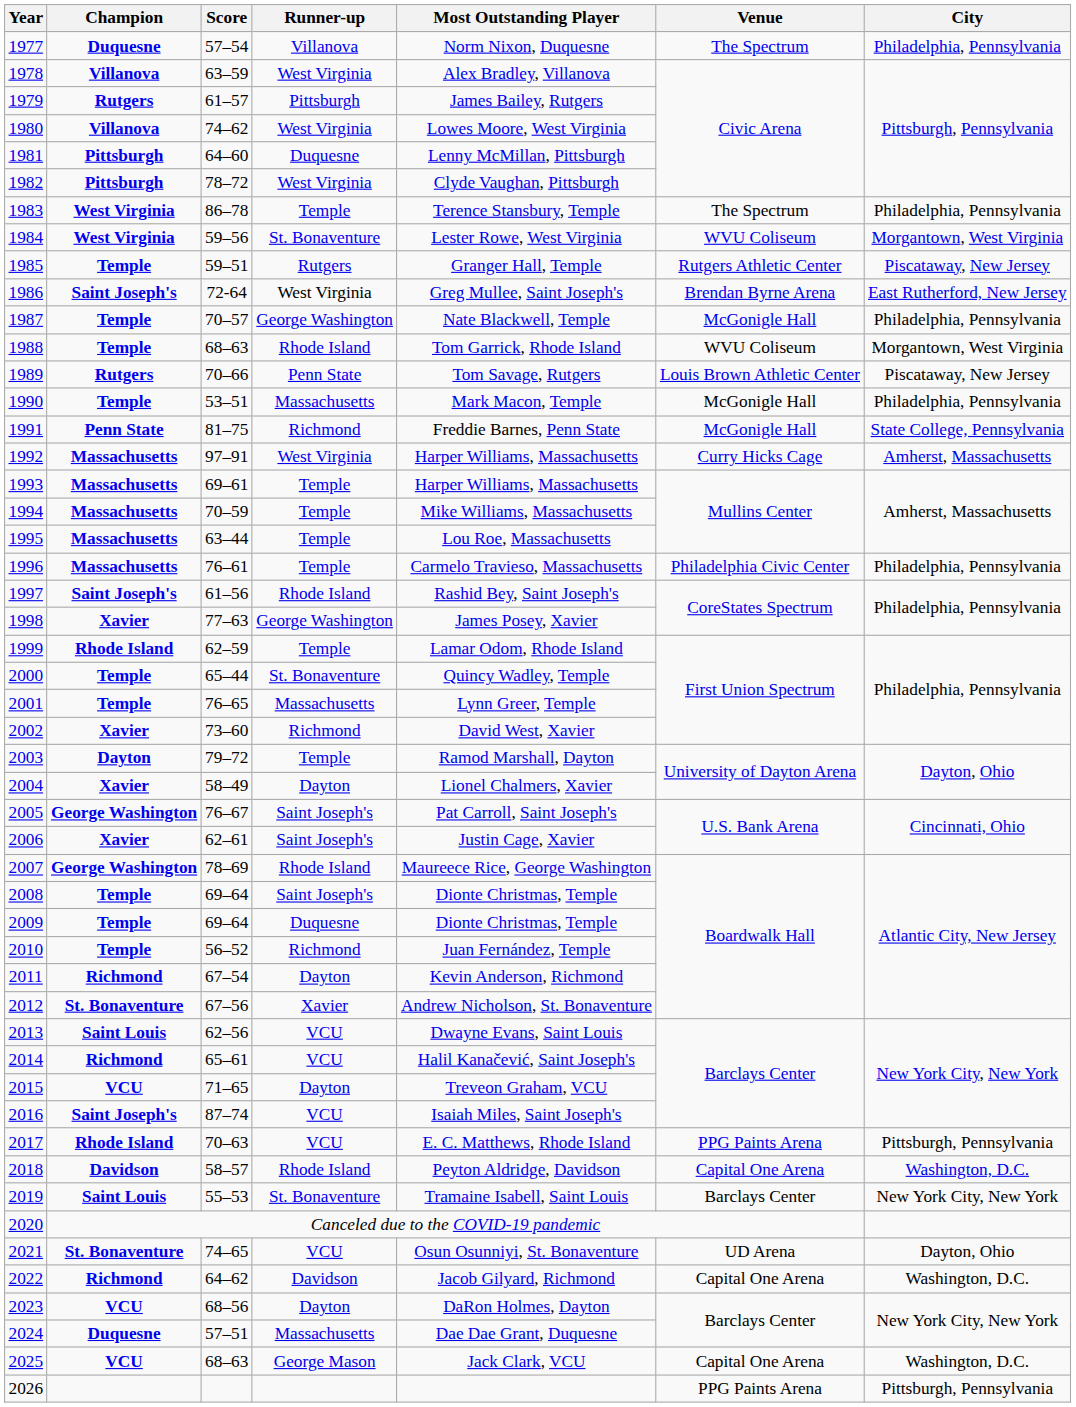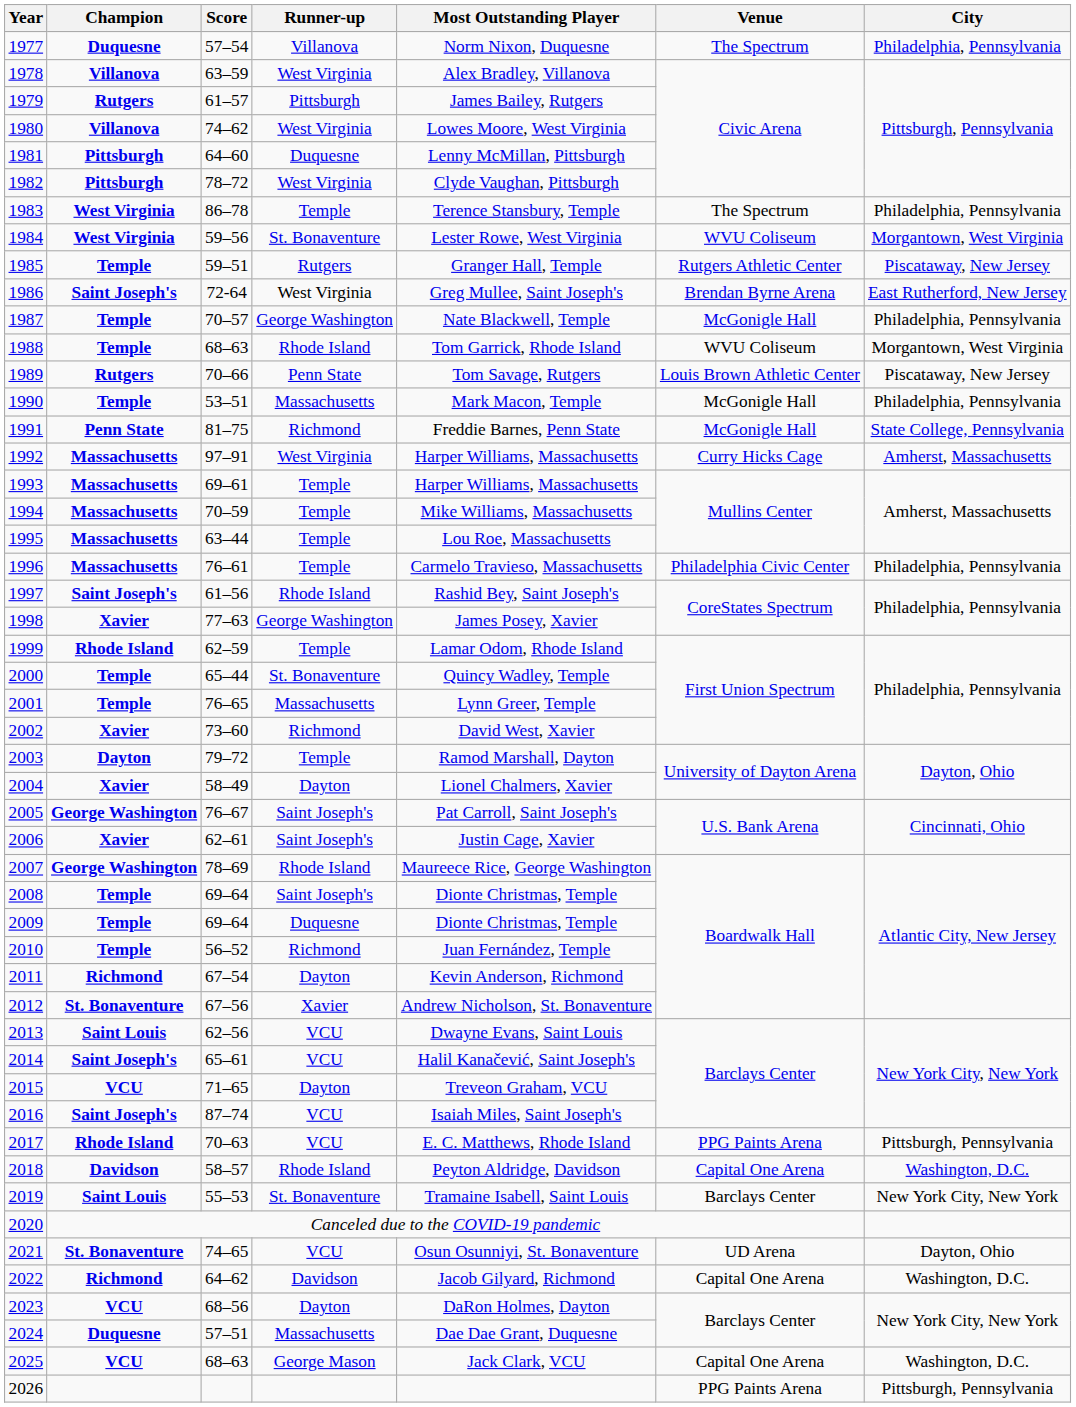2014 | Champion: Richmond -> Saint Joseph's
